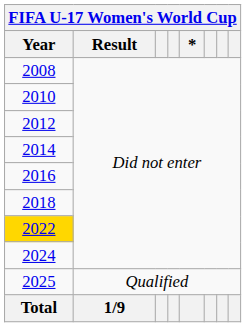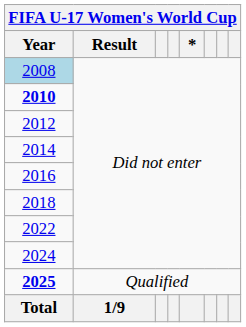2008 | Year: no background -> lightblue background
2010 | Year: normal -> bold
2022 | Year: gold background -> no background
2025 | Year: normal -> bold
